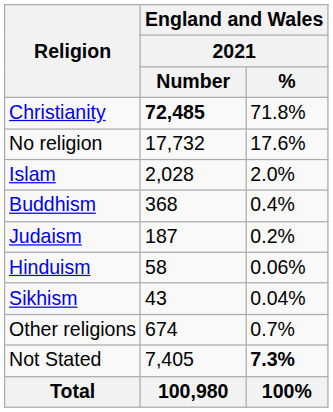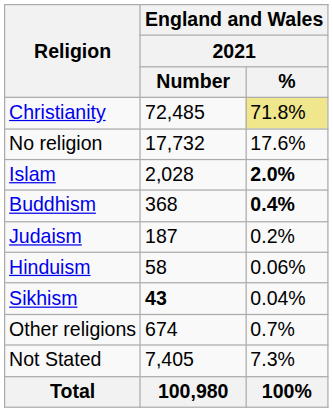Christianity | England and Wales / 2021 / Number: bold -> normal
Christianity | England and Wales / 2021 / %: no background -> khaki background
Islam | England and Wales / 2021 / %: normal -> bold
Buddhism | England and Wales / 2021 / %: normal -> bold
Sikhism | England and Wales / 2021 / Number: normal -> bold
Not Stated | England and Wales / 2021 / %: bold -> normal
